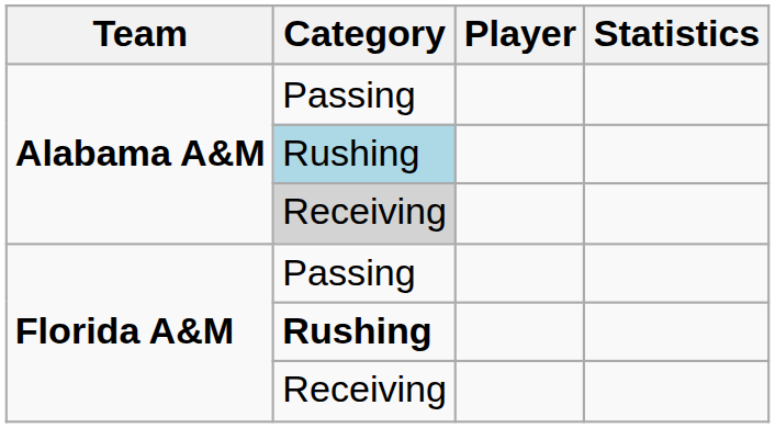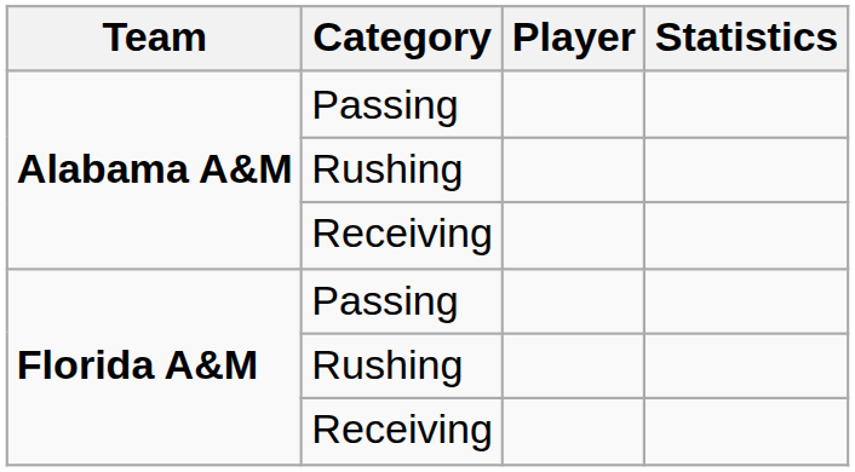Alabama A&M / Rushing | Category: lightblue background -> no background
Alabama A&M / Receiving | Category: lightgrey background -> no background
Florida A&M / Rushing | Category: bold -> normal
